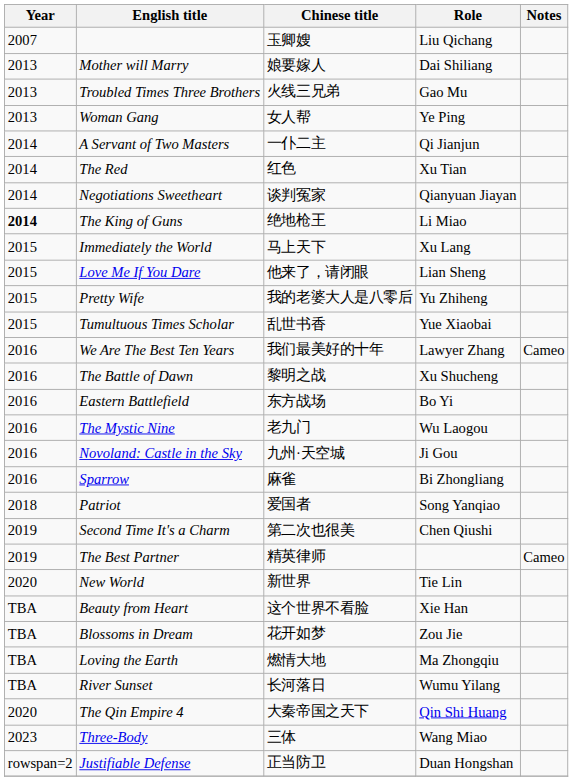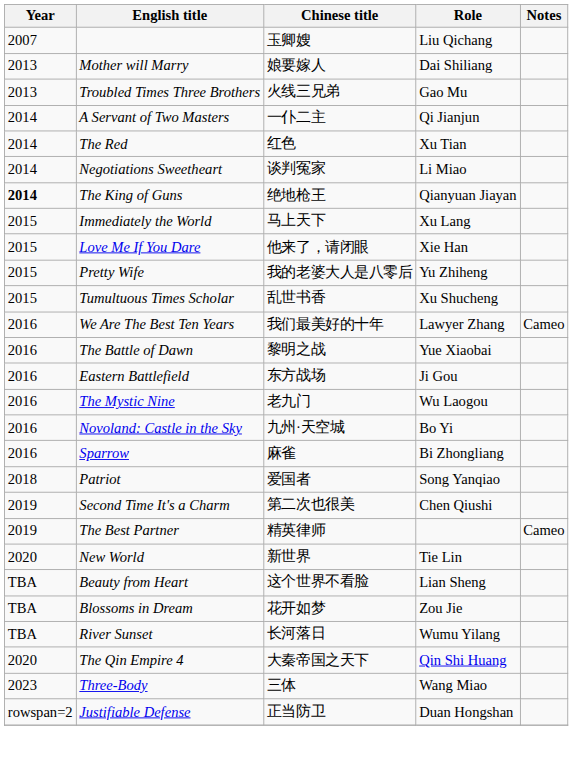- row: 2013 | Woman Gang | 女人帮 | Ye Ping
Negotiations Sweetheart | Role: Qianyuan Jiayan -> Li Miao
The King of Guns | Role: Li Miao -> Qianyuan Jiayan
Love Me If You Dare | Role: Lian Sheng -> Xie Han
Tumultuous Times Scholar | Role: Yue Xiaobai -> Xu Shucheng
The Battle of Dawn | Role: Xu Shucheng -> Yue Xiaobai
Eastern Battlefield | Role: Bo Yi -> Ji Gou
Novoland: Castle in the Sky | Role: Ji Gou -> Bo Yi
Beauty from Heart | Role: Xie Han -> Lian Sheng
- row: TBA | Loving the Earth | 燃情大地 | Ma Zhongqiu
